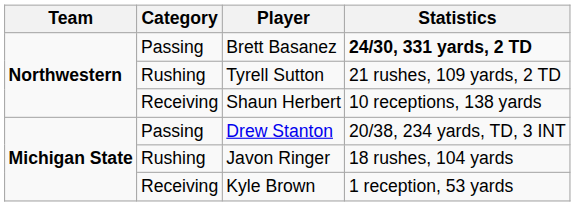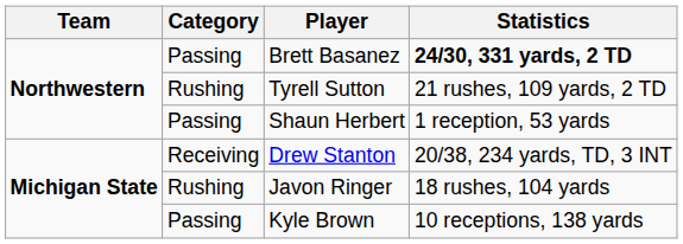Shaun Herbert | Category: Receiving -> Passing
Shaun Herbert | Statistics: 10 receptions, 138 yards -> 1 reception, 53 yards
Drew Stanton | Category: Passing -> Receiving
Kyle Brown | Category: Receiving -> Passing
Kyle Brown | Statistics: 1 reception, 53 yards -> 10 receptions, 138 yards
